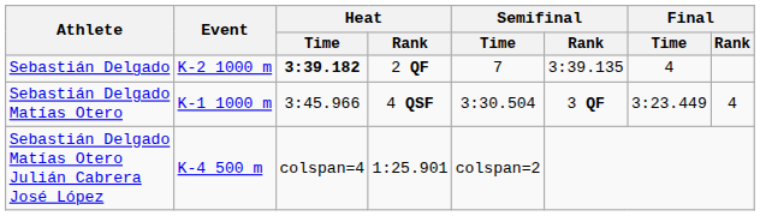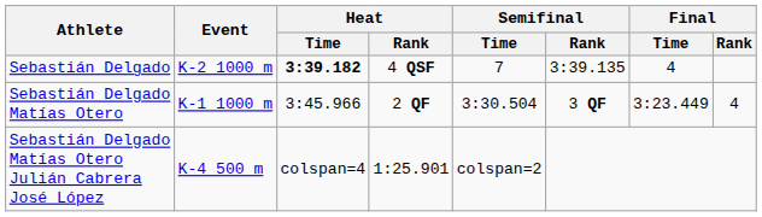Sebastián Delgado | Heat / Rank: 2 QF -> 4 QSF
Sebastián Delgado Matías Otero | Heat / Rank: 4 QSF -> 2 QF
